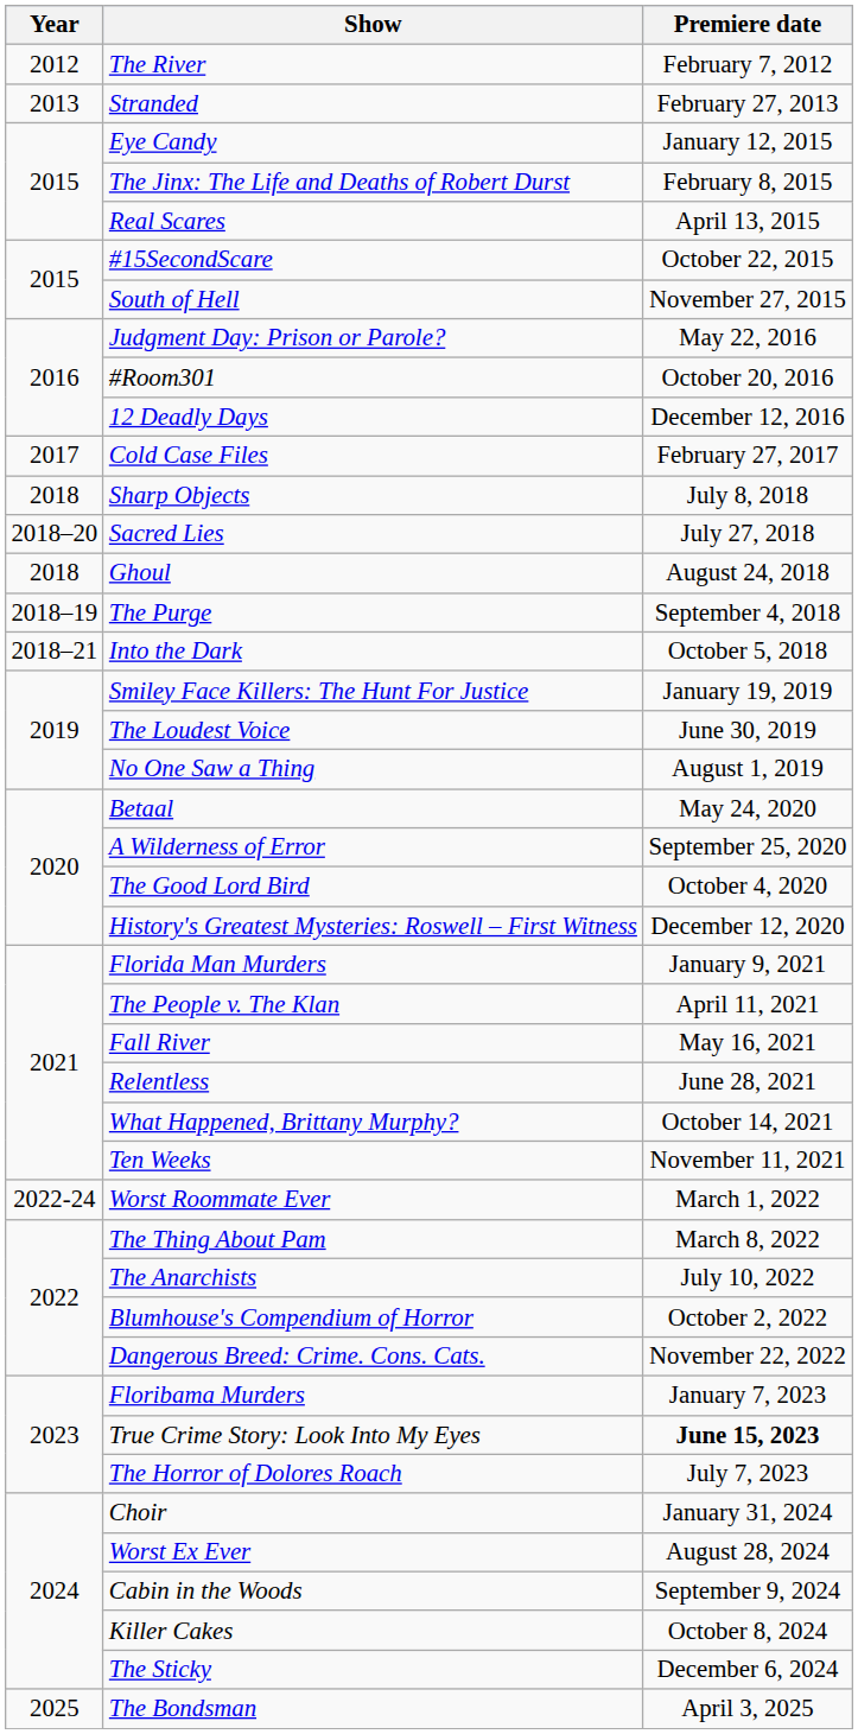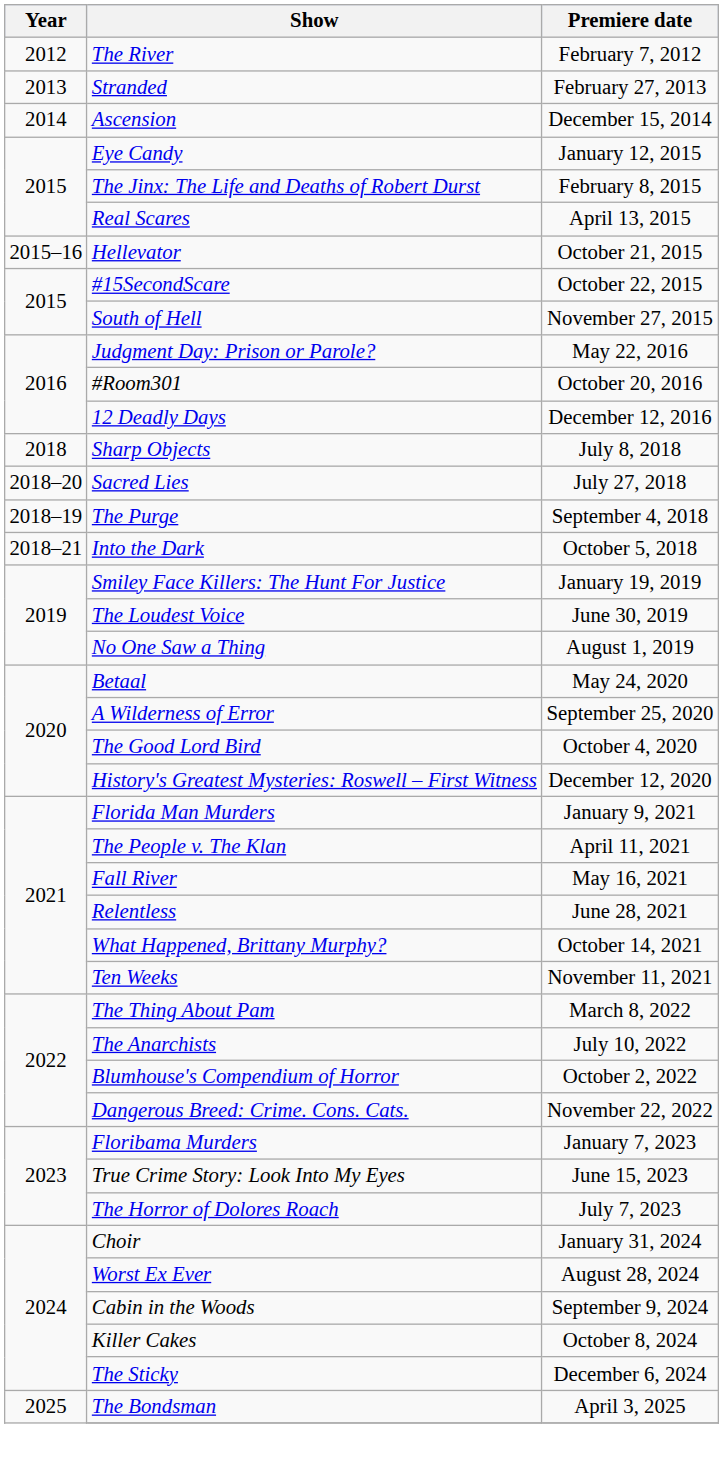+ row: 2014 | Ascension | December 15, 2014
+ row: 2015–16 | Hellevator | October 21, 2015
- row: 2017 | Cold Case Files | February 27, 2017
- row: 2018 | Ghoul | August 24, 2018
- row: 2022-24 | Worst Roommate Ever | March 1, 2022
True Crime Story: Look Into My Eyes | Premiere date: bold -> normal
